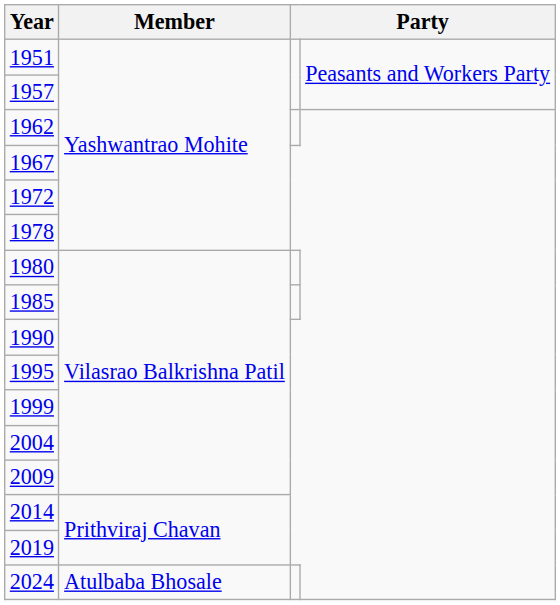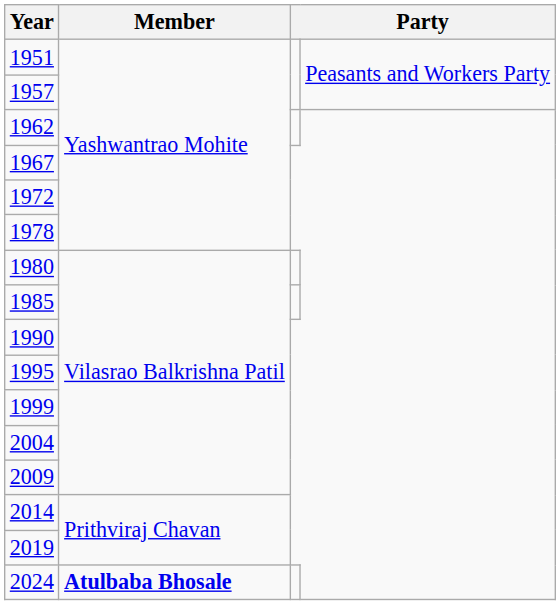2024 | Member: normal -> bold
